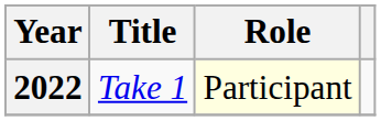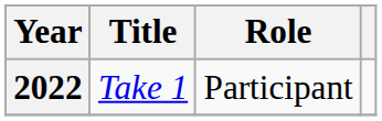2022 | Role: lightyellow background -> no background
